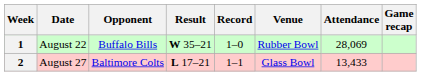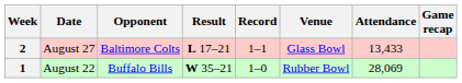rows swapped: 1 <-> 2
